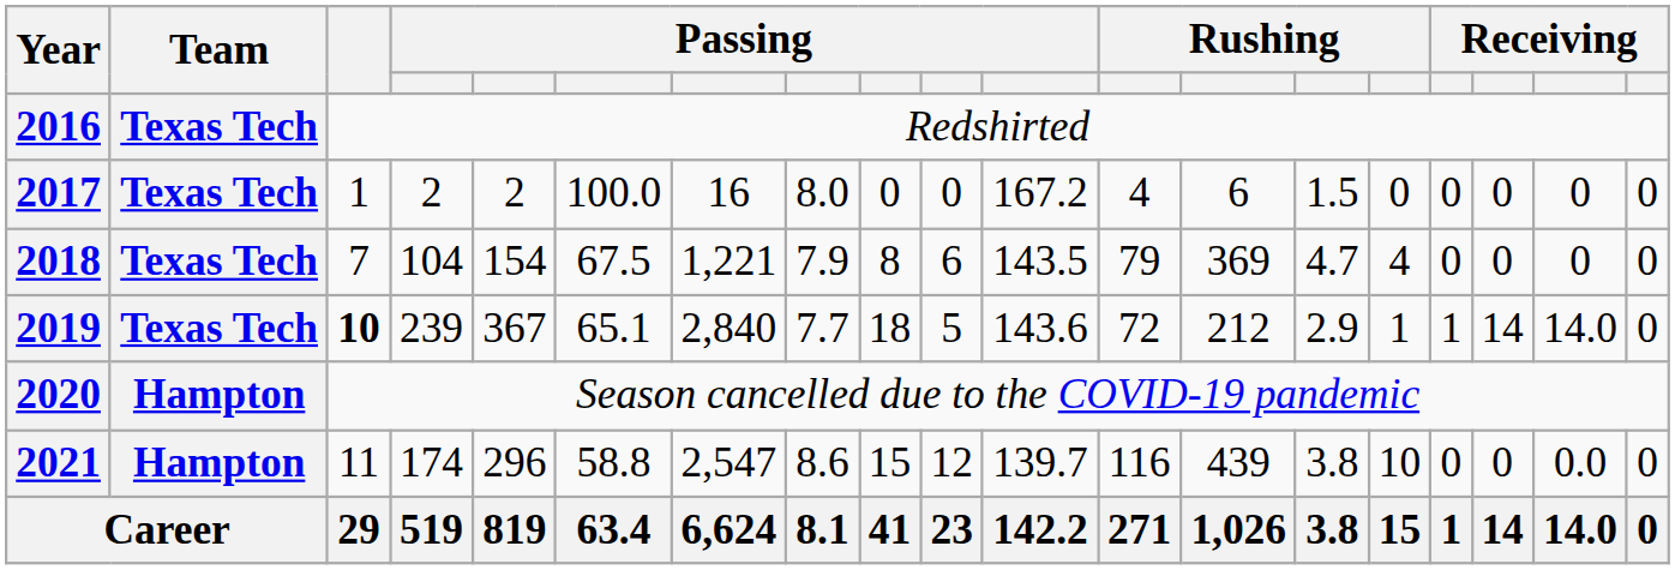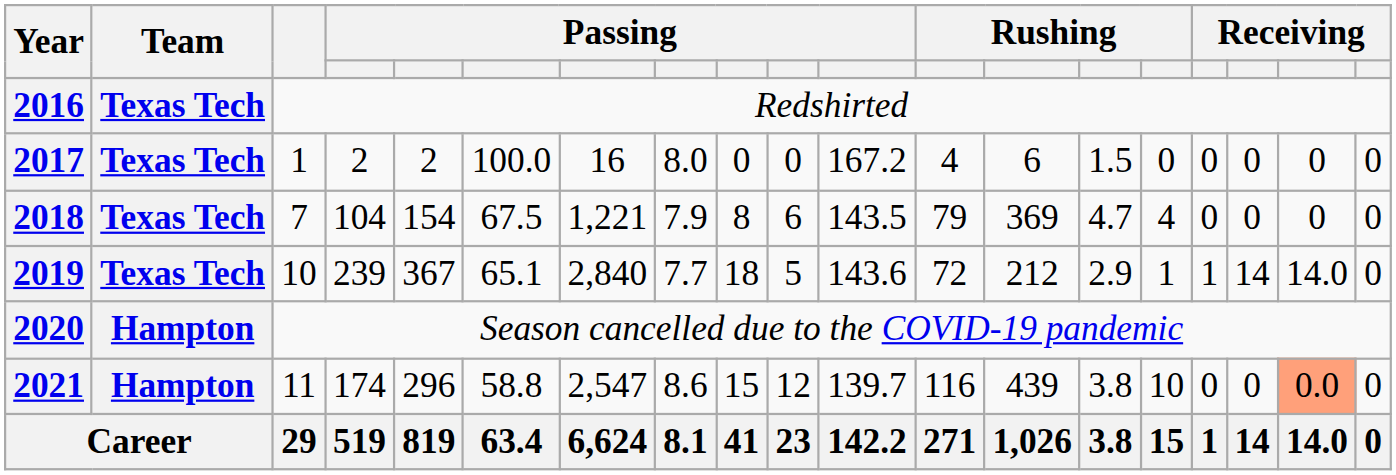2019 | column 3: bold -> normal
2021 | column 18: no background -> lightsalmon background
